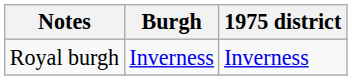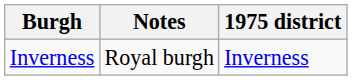columns swapped: Burgh <-> Notes
